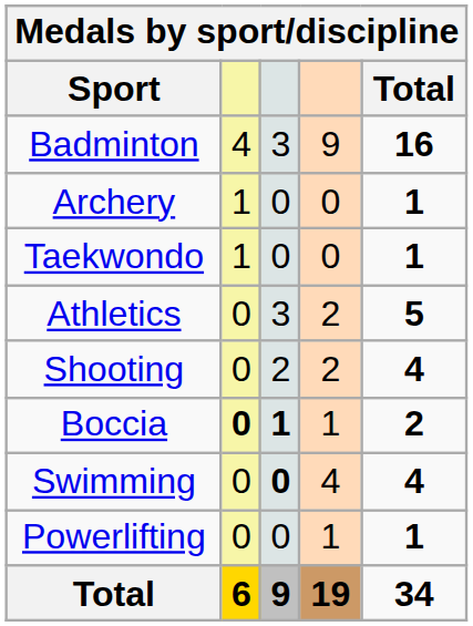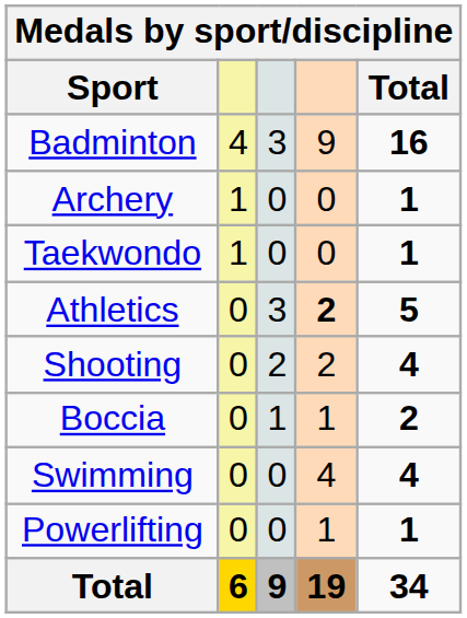Athletics | column 4: normal -> bold
Boccia | column 2: bold -> normal
Boccia | column 3: bold -> normal
Swimming | column 3: bold -> normal
